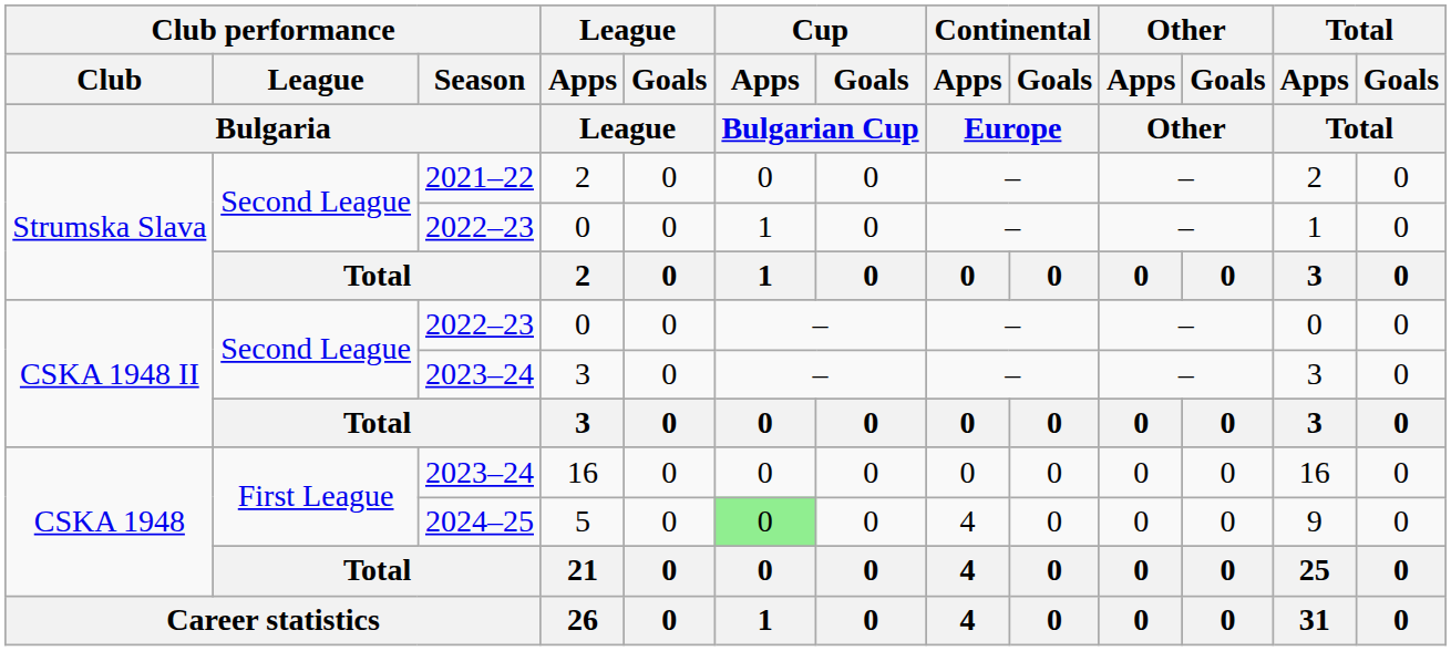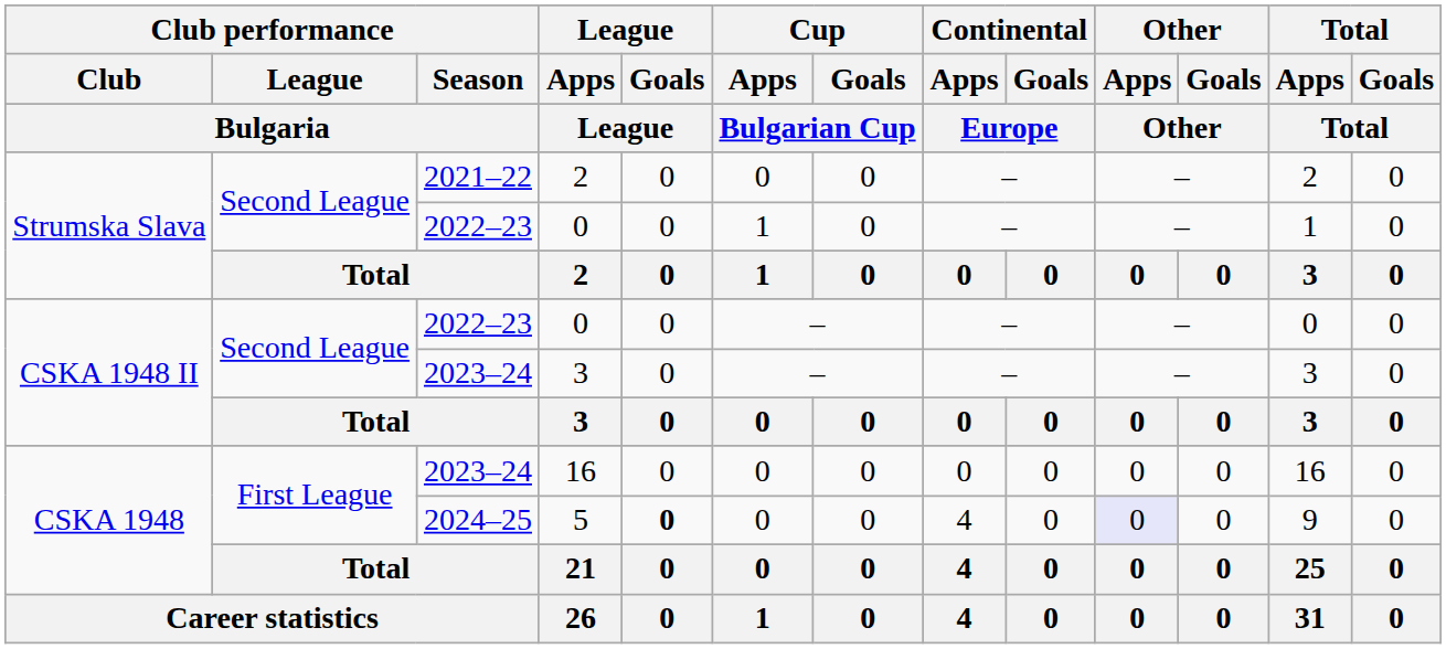5 | League / Goals / League: normal -> bold
5 | Cup / Apps / Bulgarian Cup: lightgreen background -> no background
5 | Other / Apps / Other: no background -> lavender background
